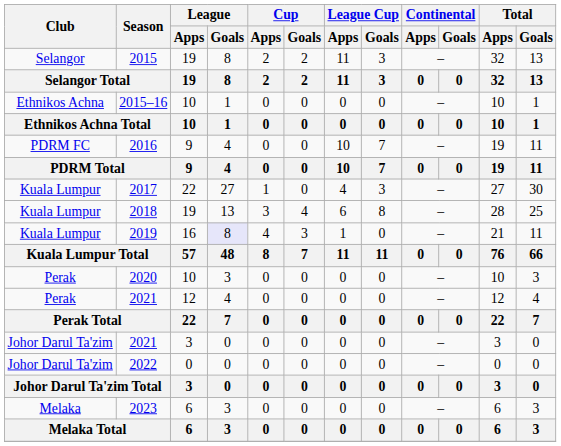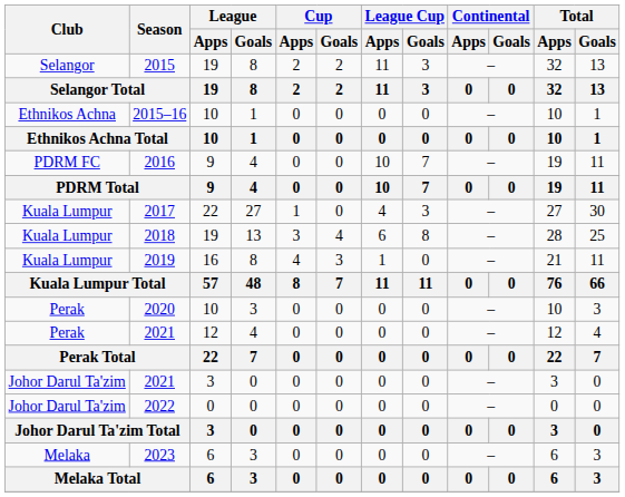2019 | League / Goals: lavender background -> no background
